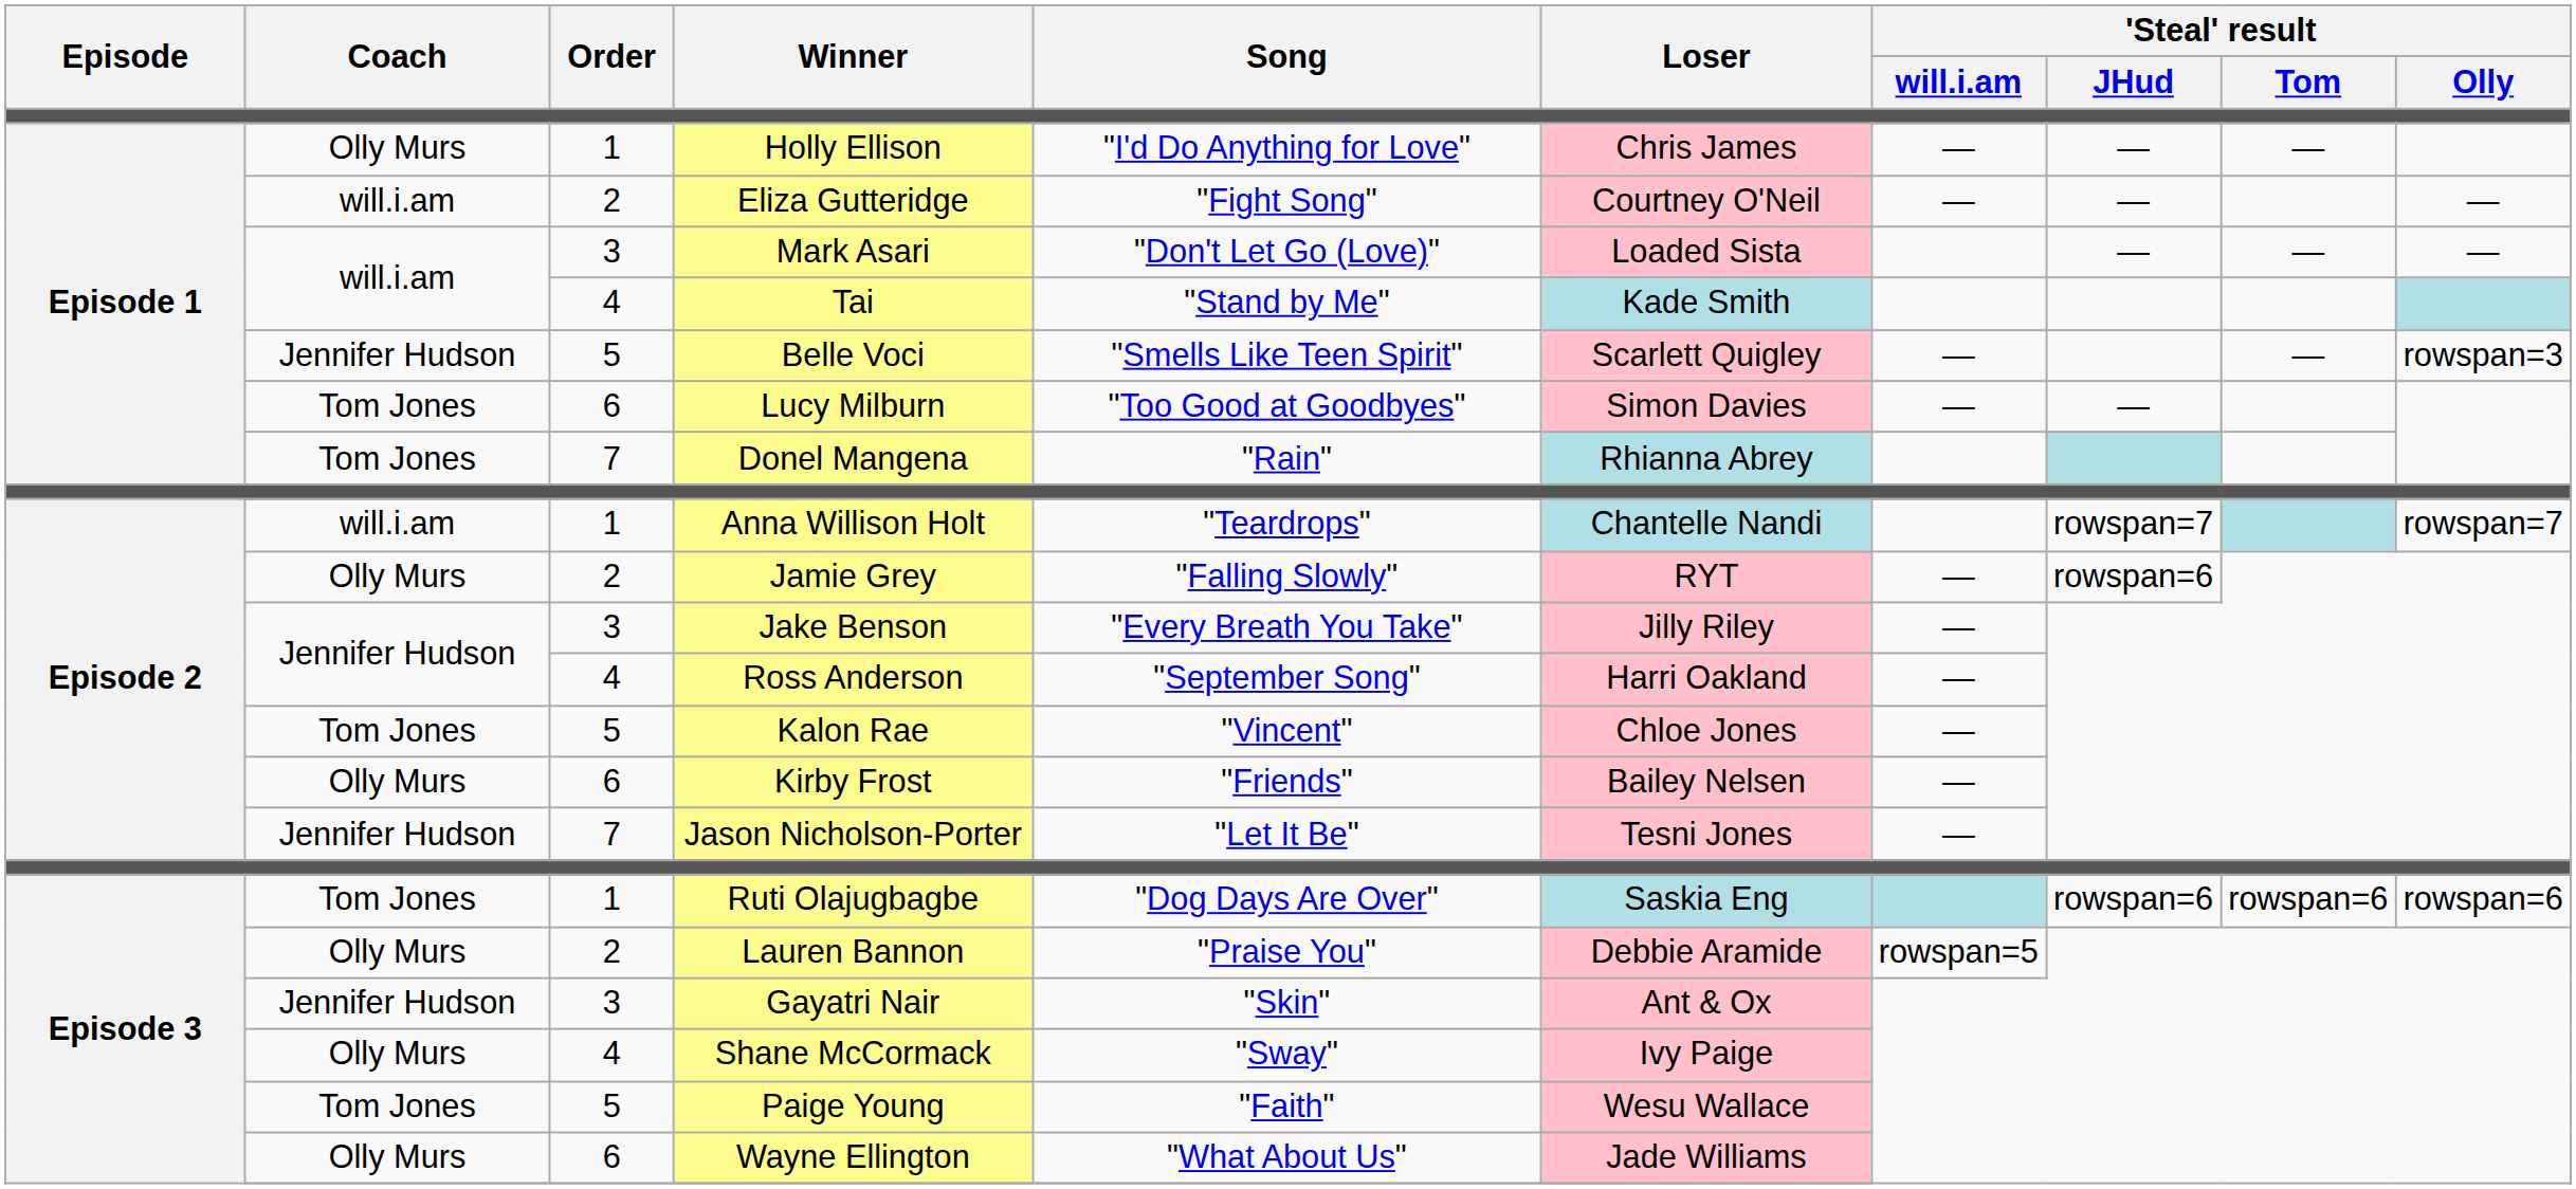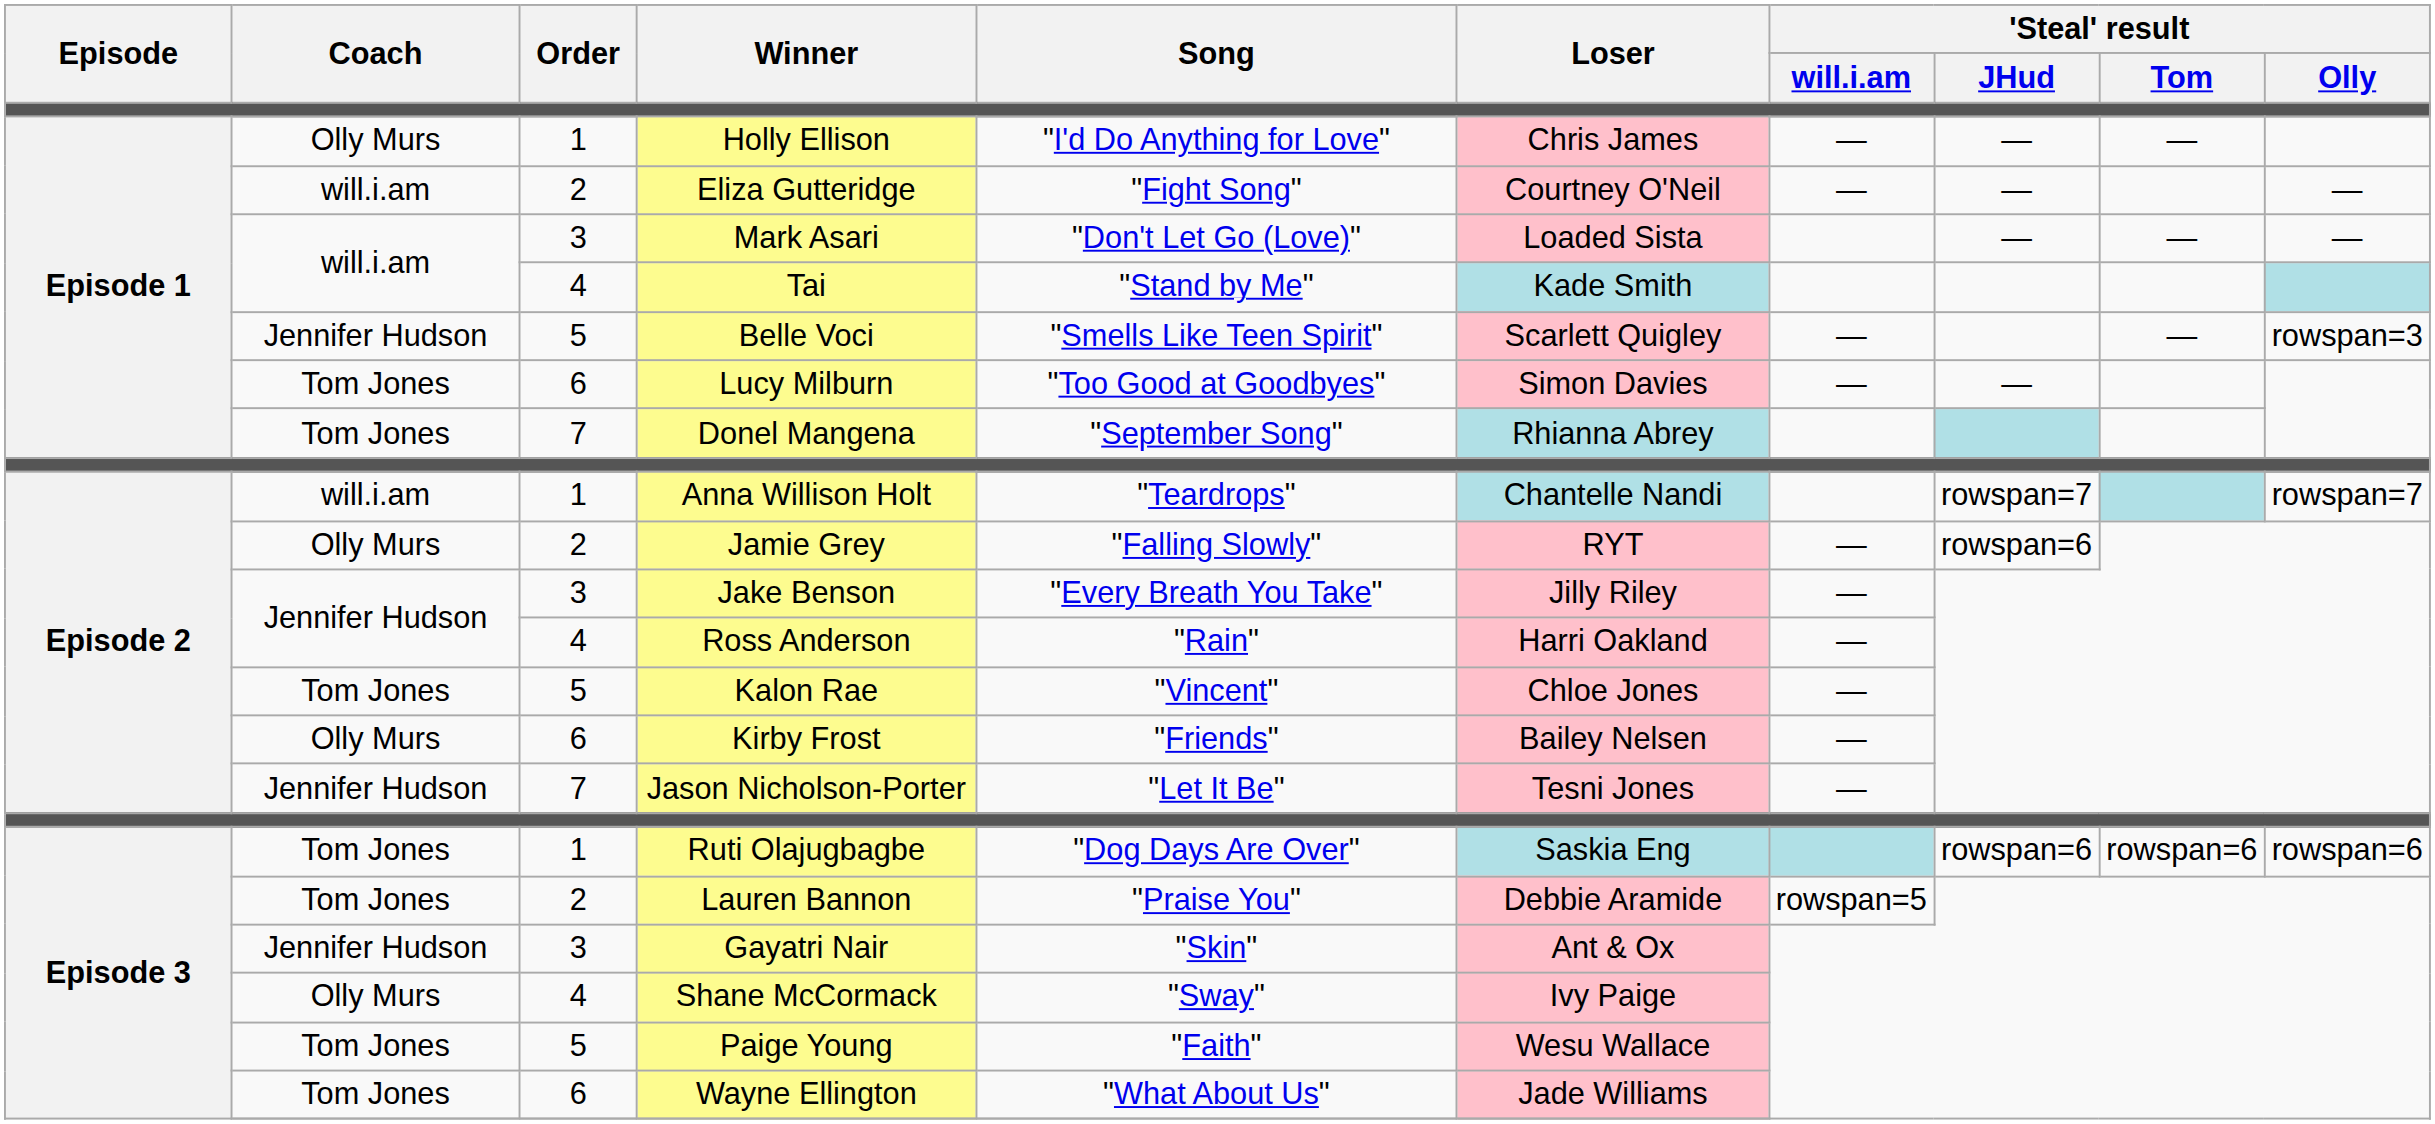Donel Mangena | Song: "Rain" -> "September Song"
Ross Anderson | Song: "September Song" -> "Rain"
Lauren Bannon | Coach: Olly Murs -> Tom Jones
Wayne Ellington | Coach: Olly Murs -> Tom Jones
